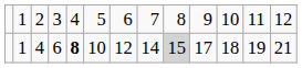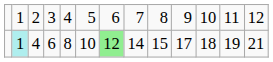row 2 | column 2: no background -> paleturquoise background
row 2 | column 5: bold -> normal
row 2 | column 7: no background -> lightgreen background
row 2 | column 9: lightgrey background -> no background
